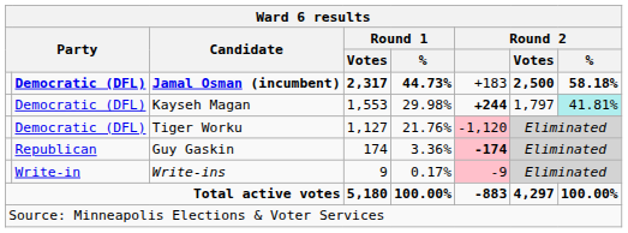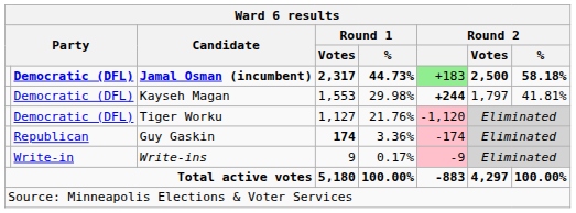Jamal Osman (incumbent) | Round 2: no background -> lightgreen background
Kayseh Magan | Round 2 / %: paleturquoise background -> no background
Guy Gaskin | Round 1 / Votes: normal -> bold
Guy Gaskin | Round 2: bold -> normal
